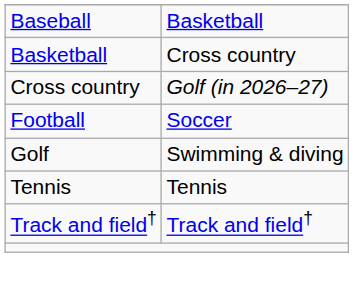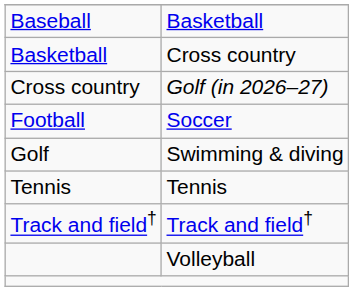+ row: Volleyball
